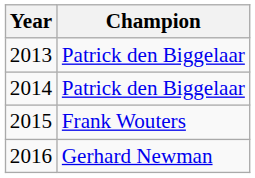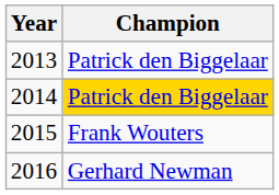2014 | Champion: no background -> gold background
